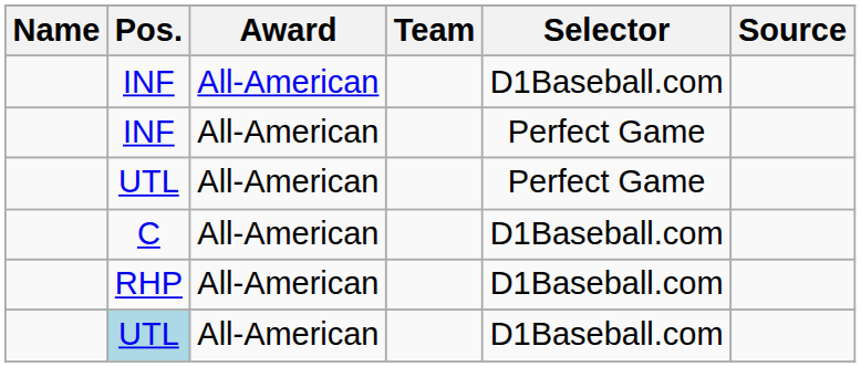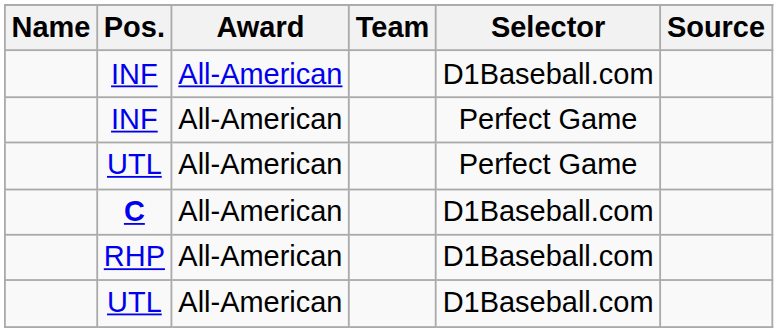row 5 | Pos.: normal -> bold
row 7 | Pos.: lightblue background -> no background
